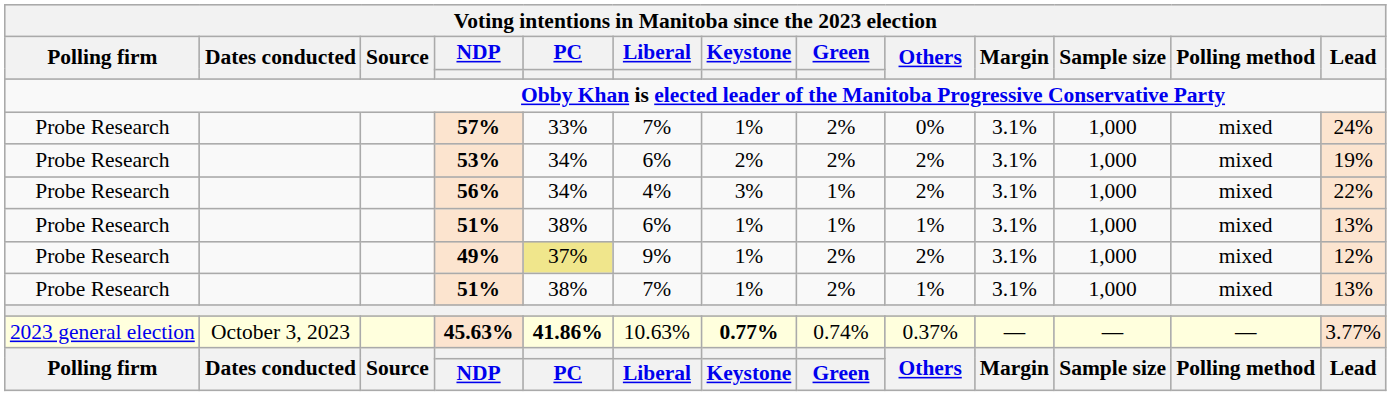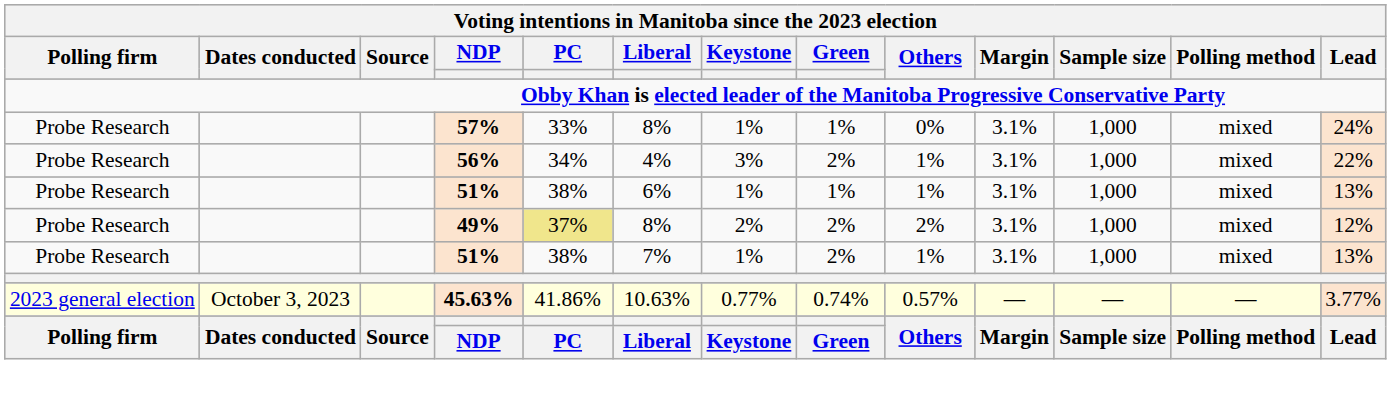57% | Liberal: 7% -> 8%
57% | Green: 2% -> 1%
- row: Probe Research | 53% | 34% | 6% | 2% | 2% | 2% | 3.1% | 1,000 | mixed | 19%
56% | Green: 1% -> 2%
56% | Others: 2% -> 1%
49% | Liberal: 9% -> 8%
49% | Keystone: 1% -> 2%
45.63% | PC: bold -> normal
45.63% | Keystone: bold -> normal
45.63% | Others: 0.37% -> 0.57%
